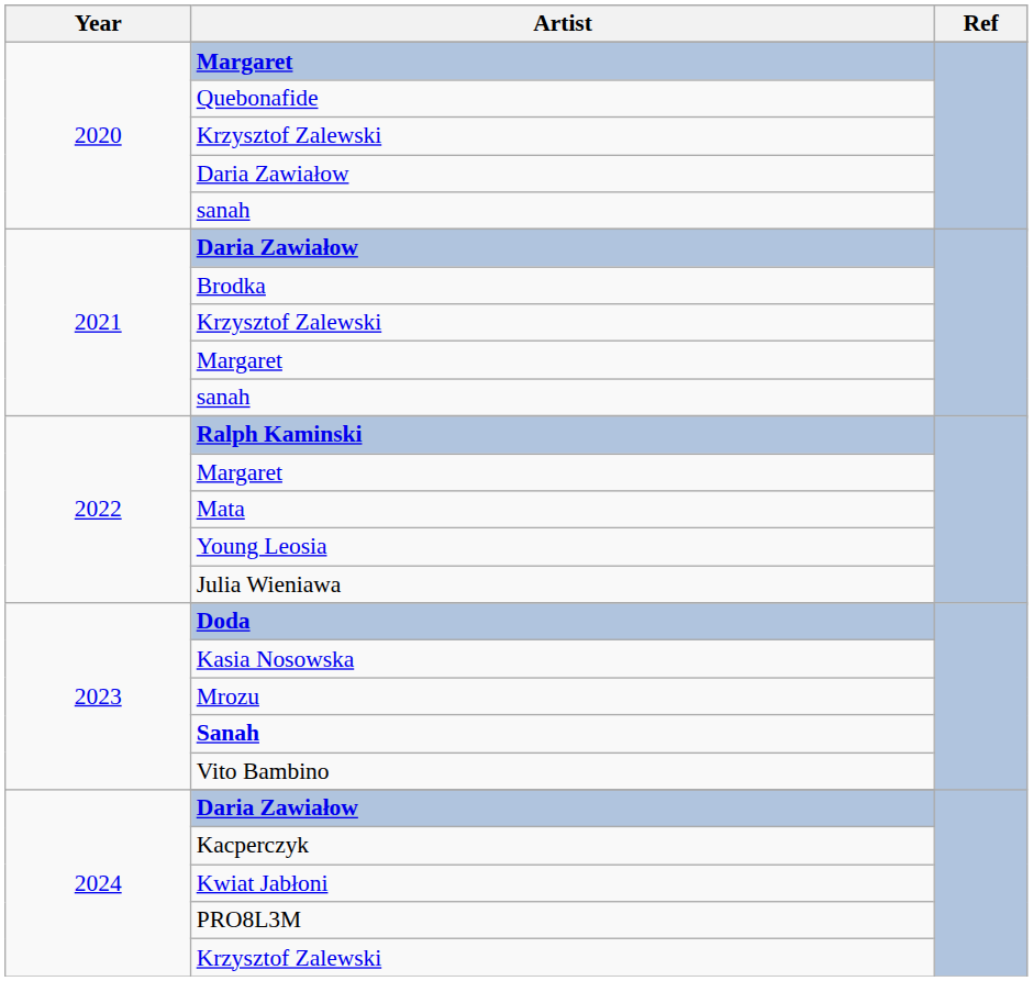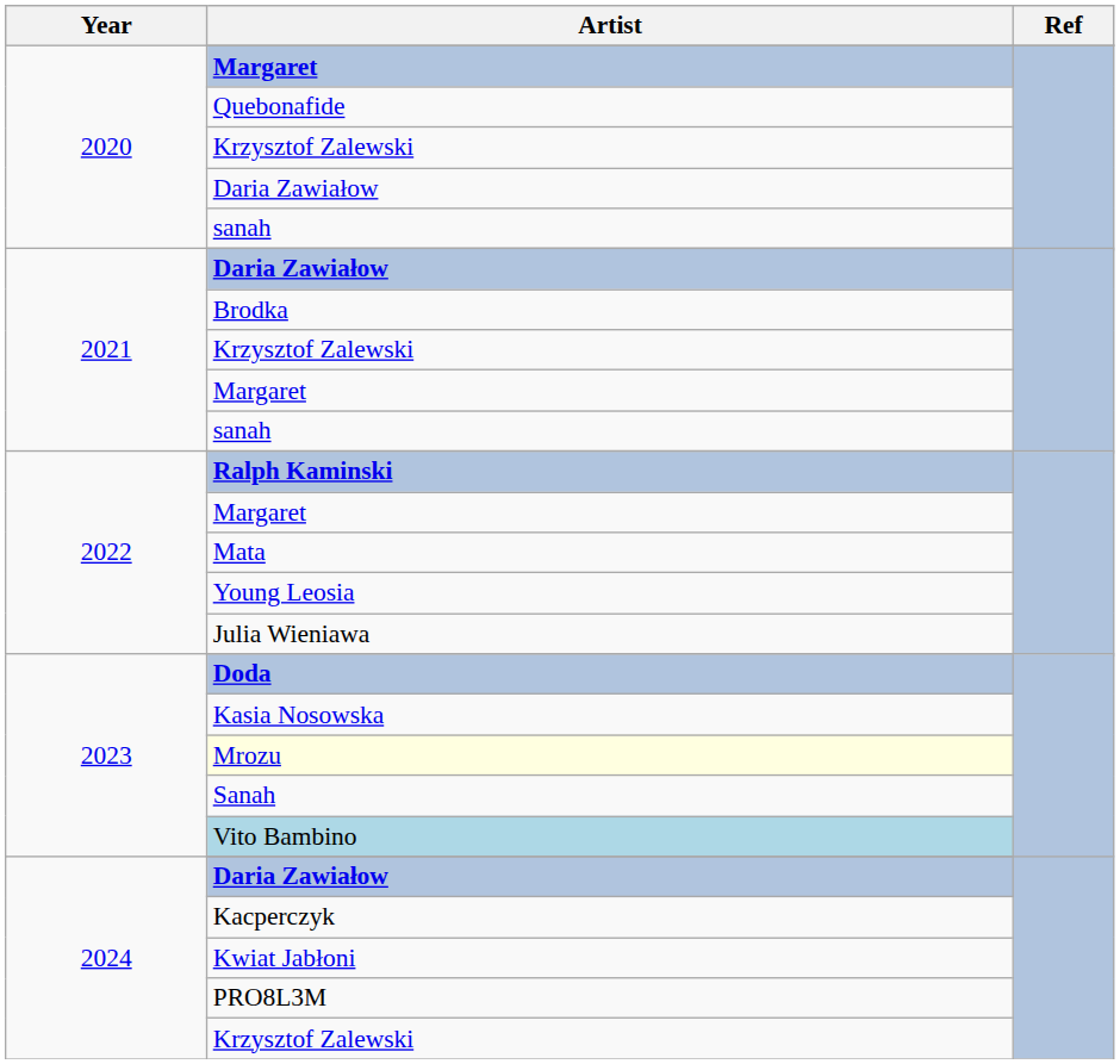Mrozu | Artist: no background -> lightyellow background
Sanah | Artist: bold -> normal
Vito Bambino | Artist: no background -> lightblue background
